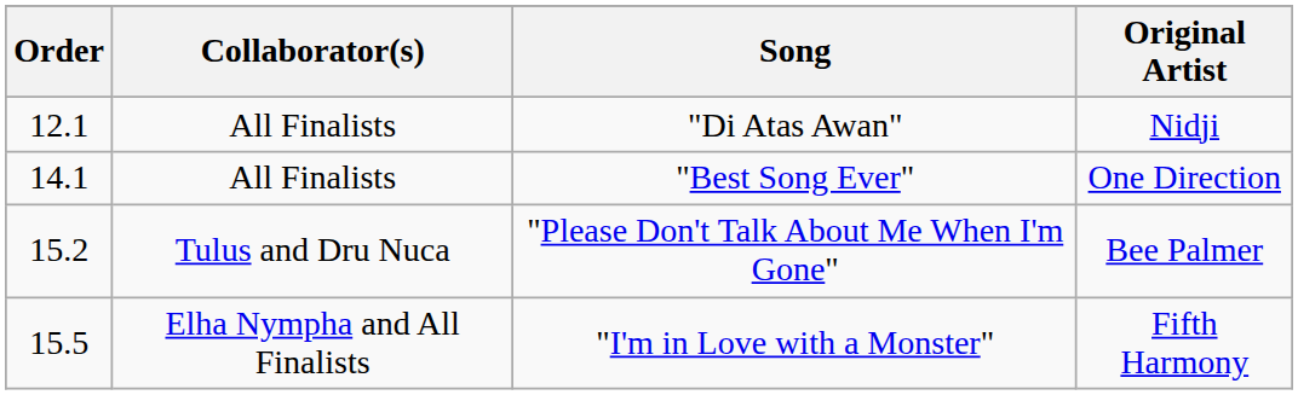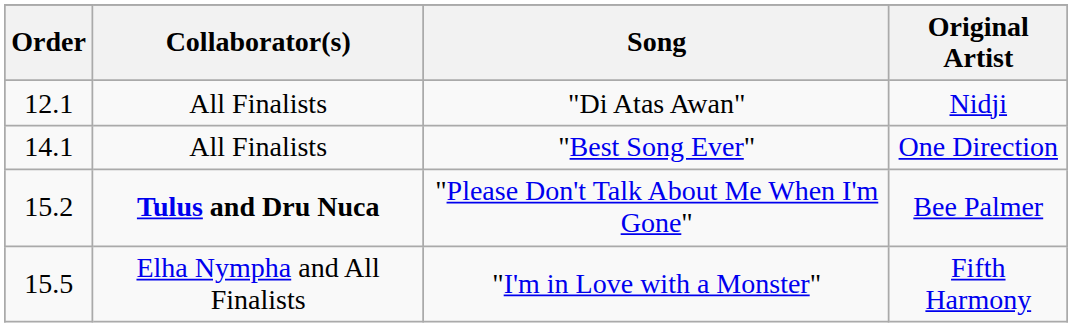"Please Don't Talk About Me When I'm Gone" | Collaborator(s): normal -> bold
